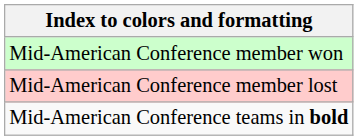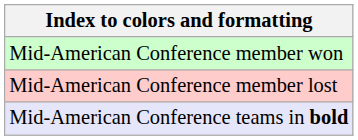row 4 | column 1: no background -> lavender background
